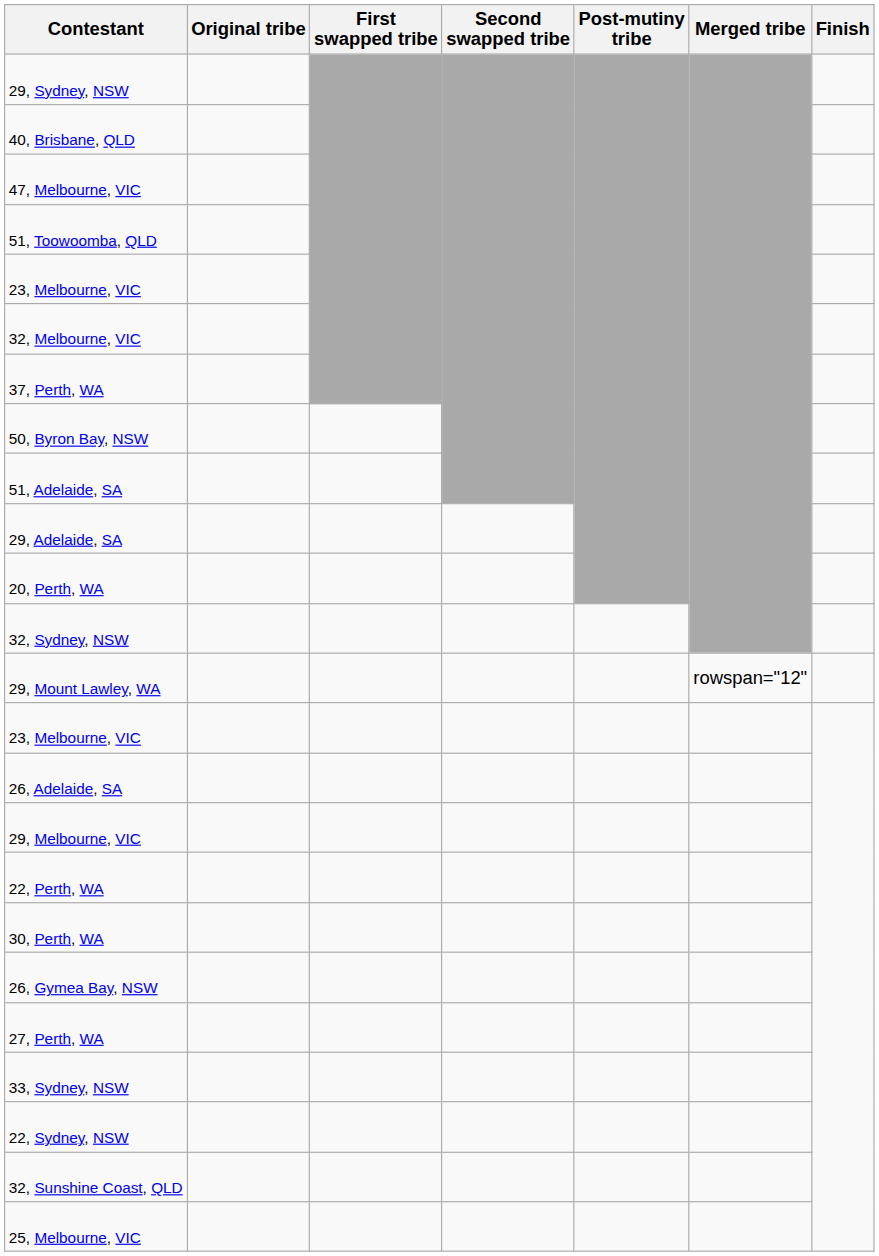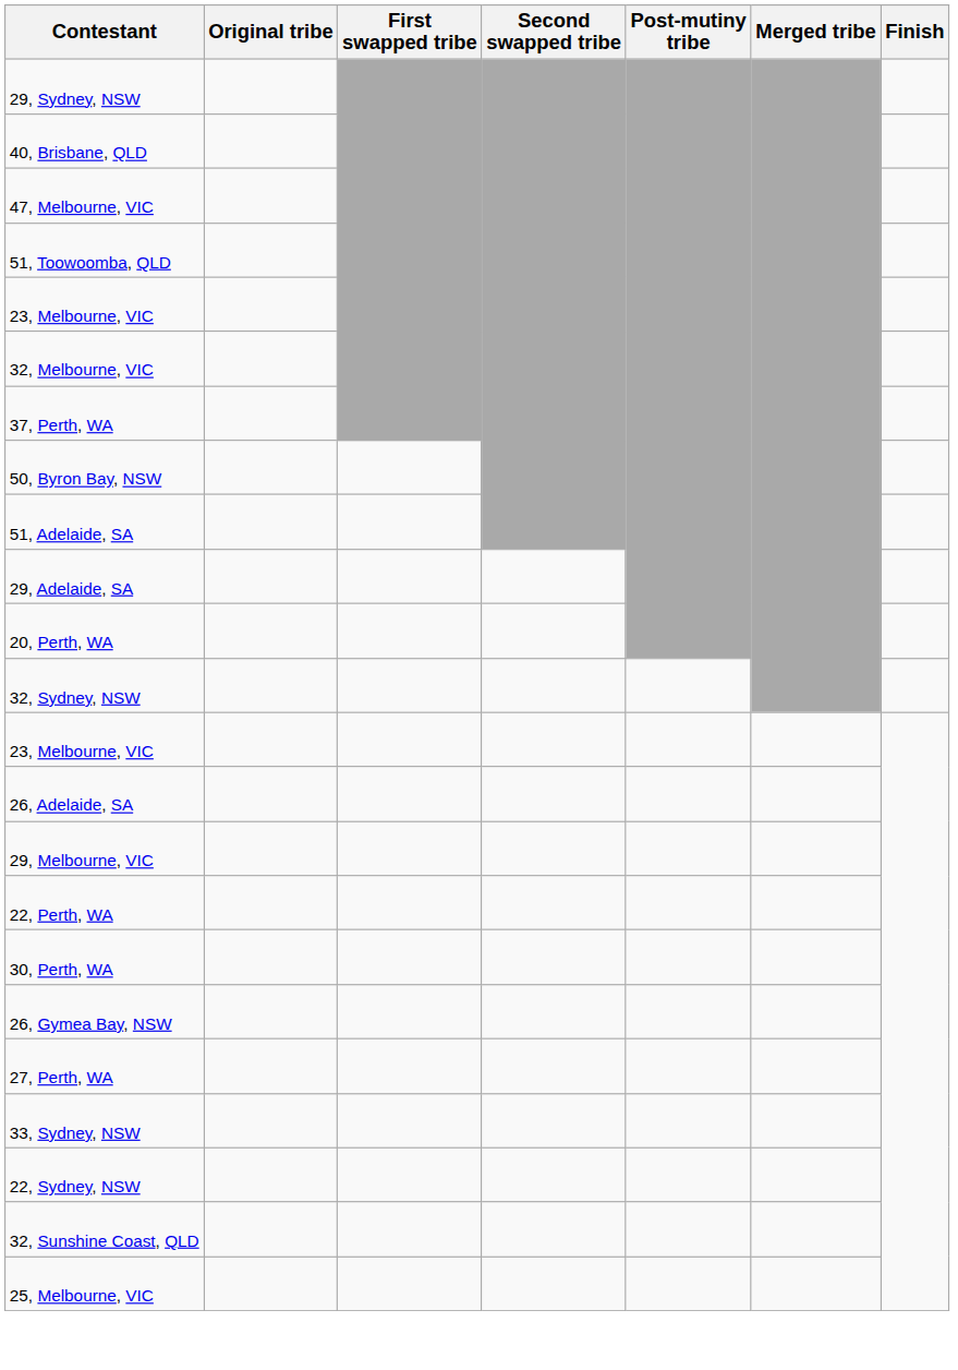- row: 29, Mount Lawley, WA | rowspan="12"
